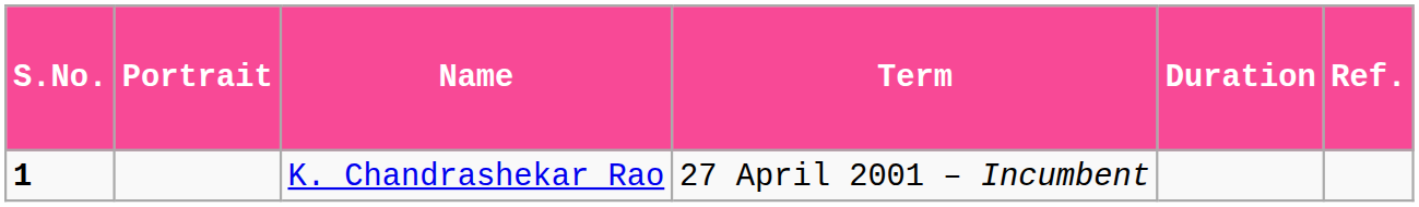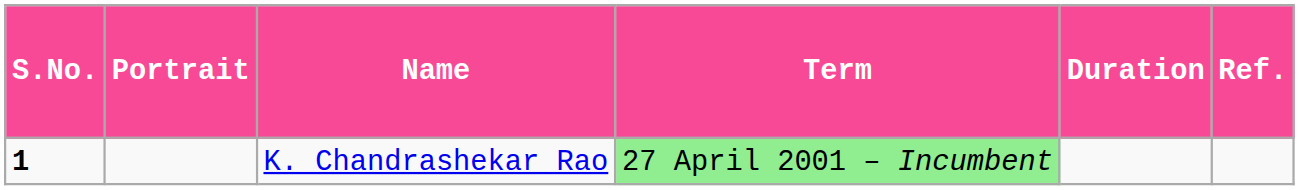K. Chandrashekar Rao | Term: no background -> lightgreen background
